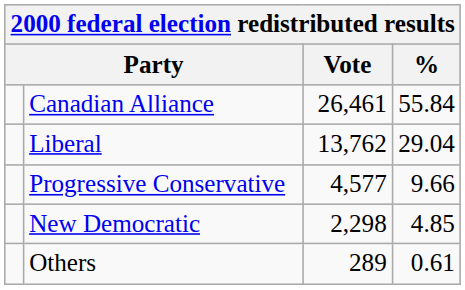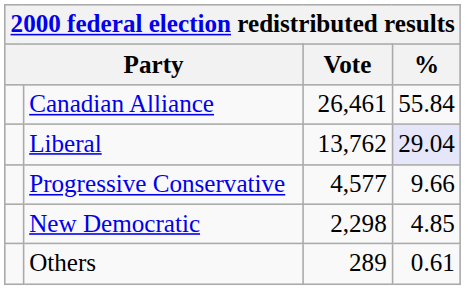Liberal | %: no background -> lavender background
